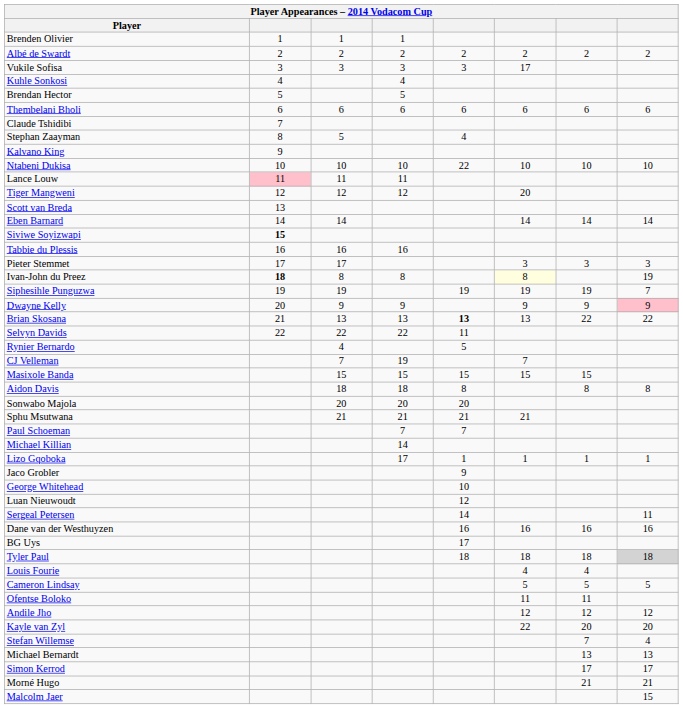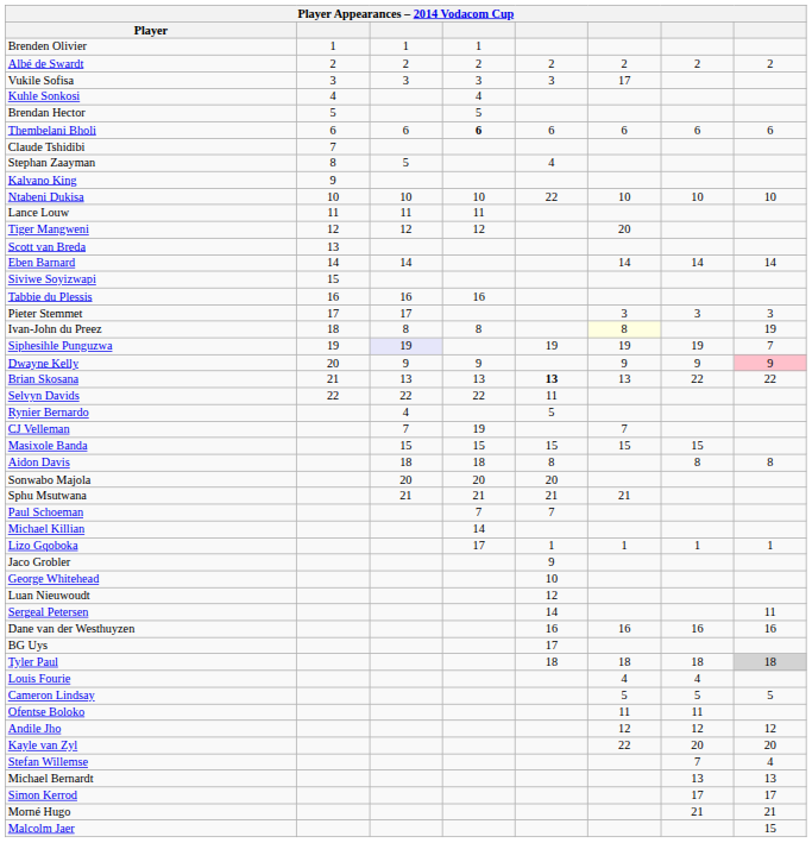Thembelani Bholi | column 4: normal -> bold
Lance Louw | column 2: pink background -> no background
Siviwe Soyizwapi | column 2: bold -> normal
Ivan-John du Preez | column 2: bold -> normal
Siphesihle Punguzwa | column 3: no background -> lavender background
